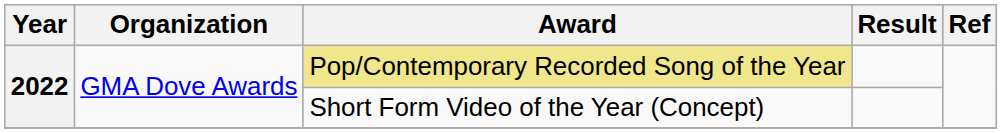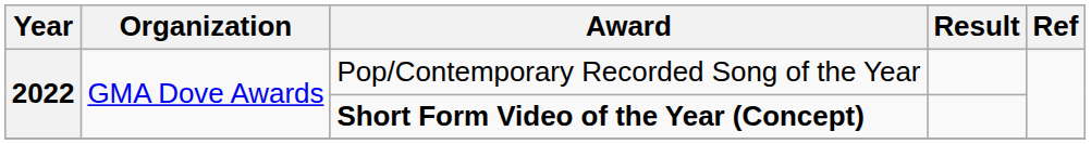Pop/Contemporary Recorded Song of the Year | Award: khaki background -> no background
Short Form Video of the Year (Concept) | Award: normal -> bold
